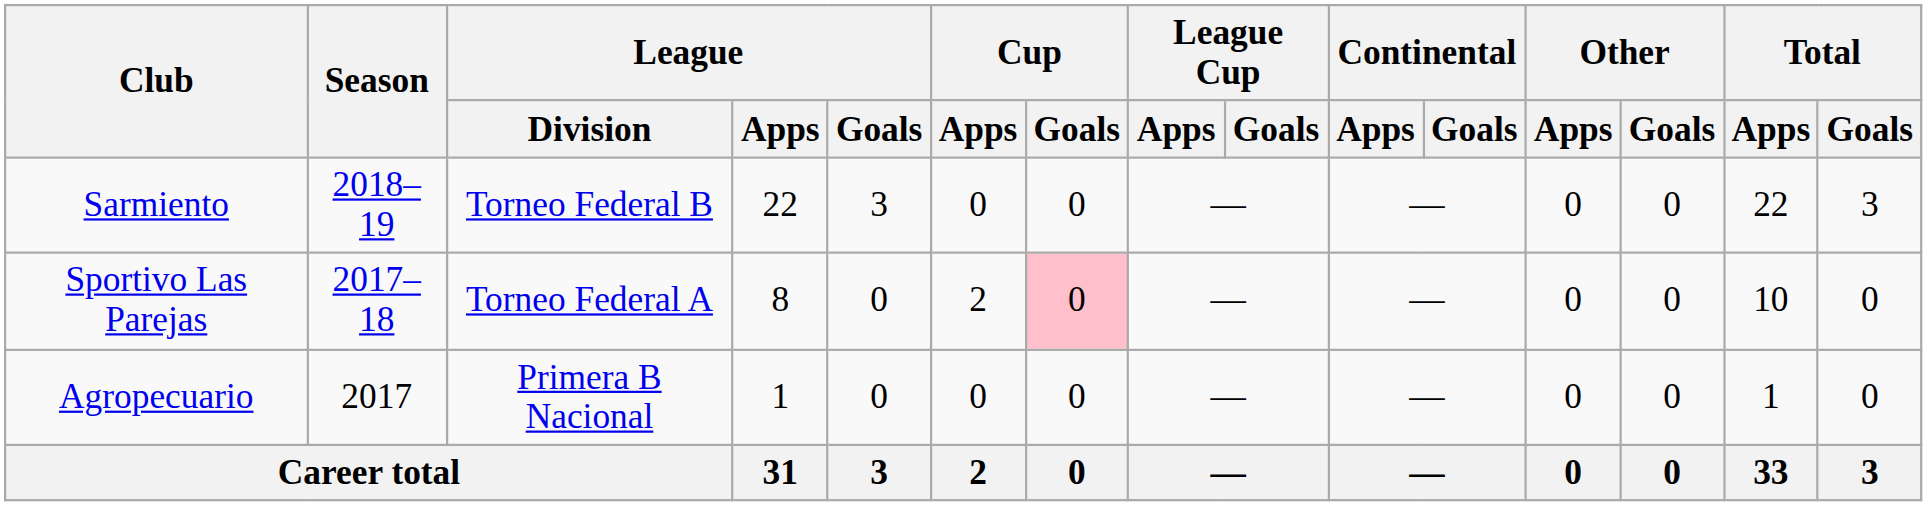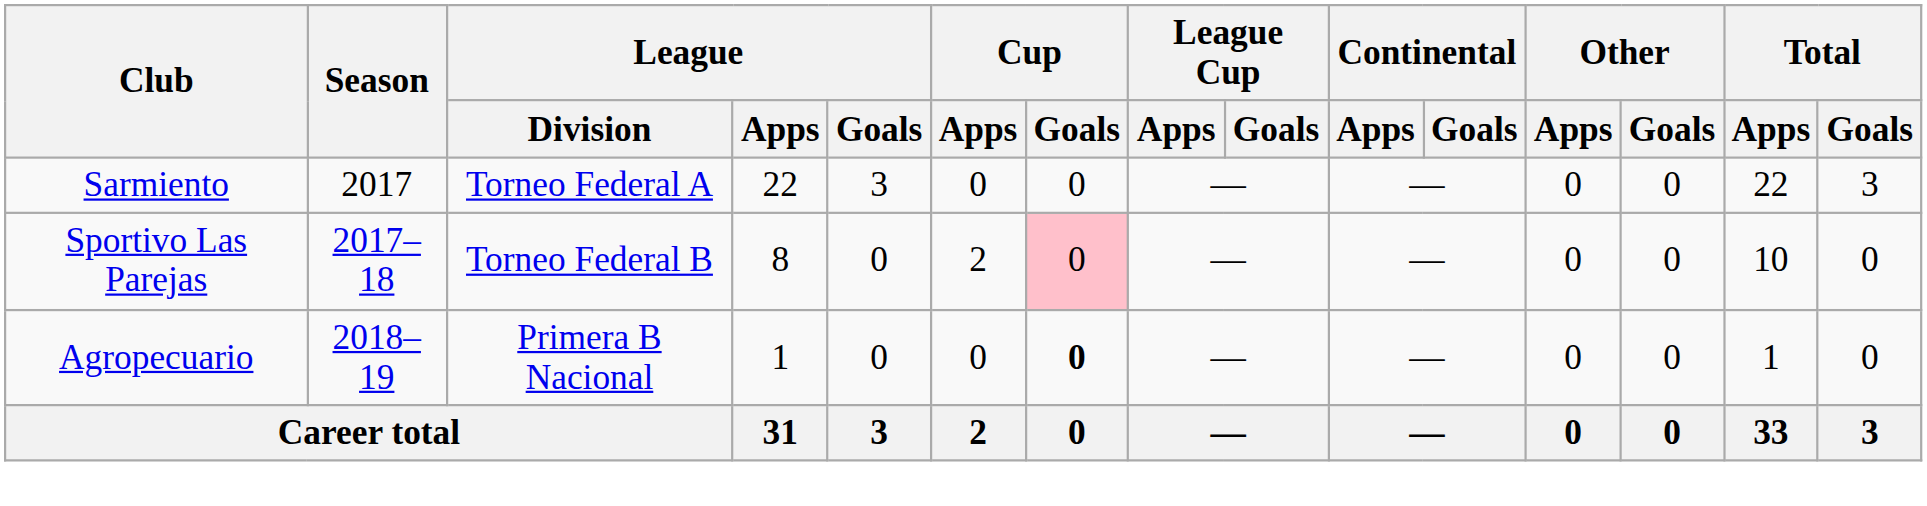Sarmiento | Season: 2018–19 -> 2017
Sarmiento | League / Division: Torneo Federal B -> Torneo Federal A
Sportivo Las Parejas | League / Division: Torneo Federal A -> Torneo Federal B
Agropecuario | Season: 2017 -> 2018–19
Agropecuario | Cup / Goals: normal -> bold
